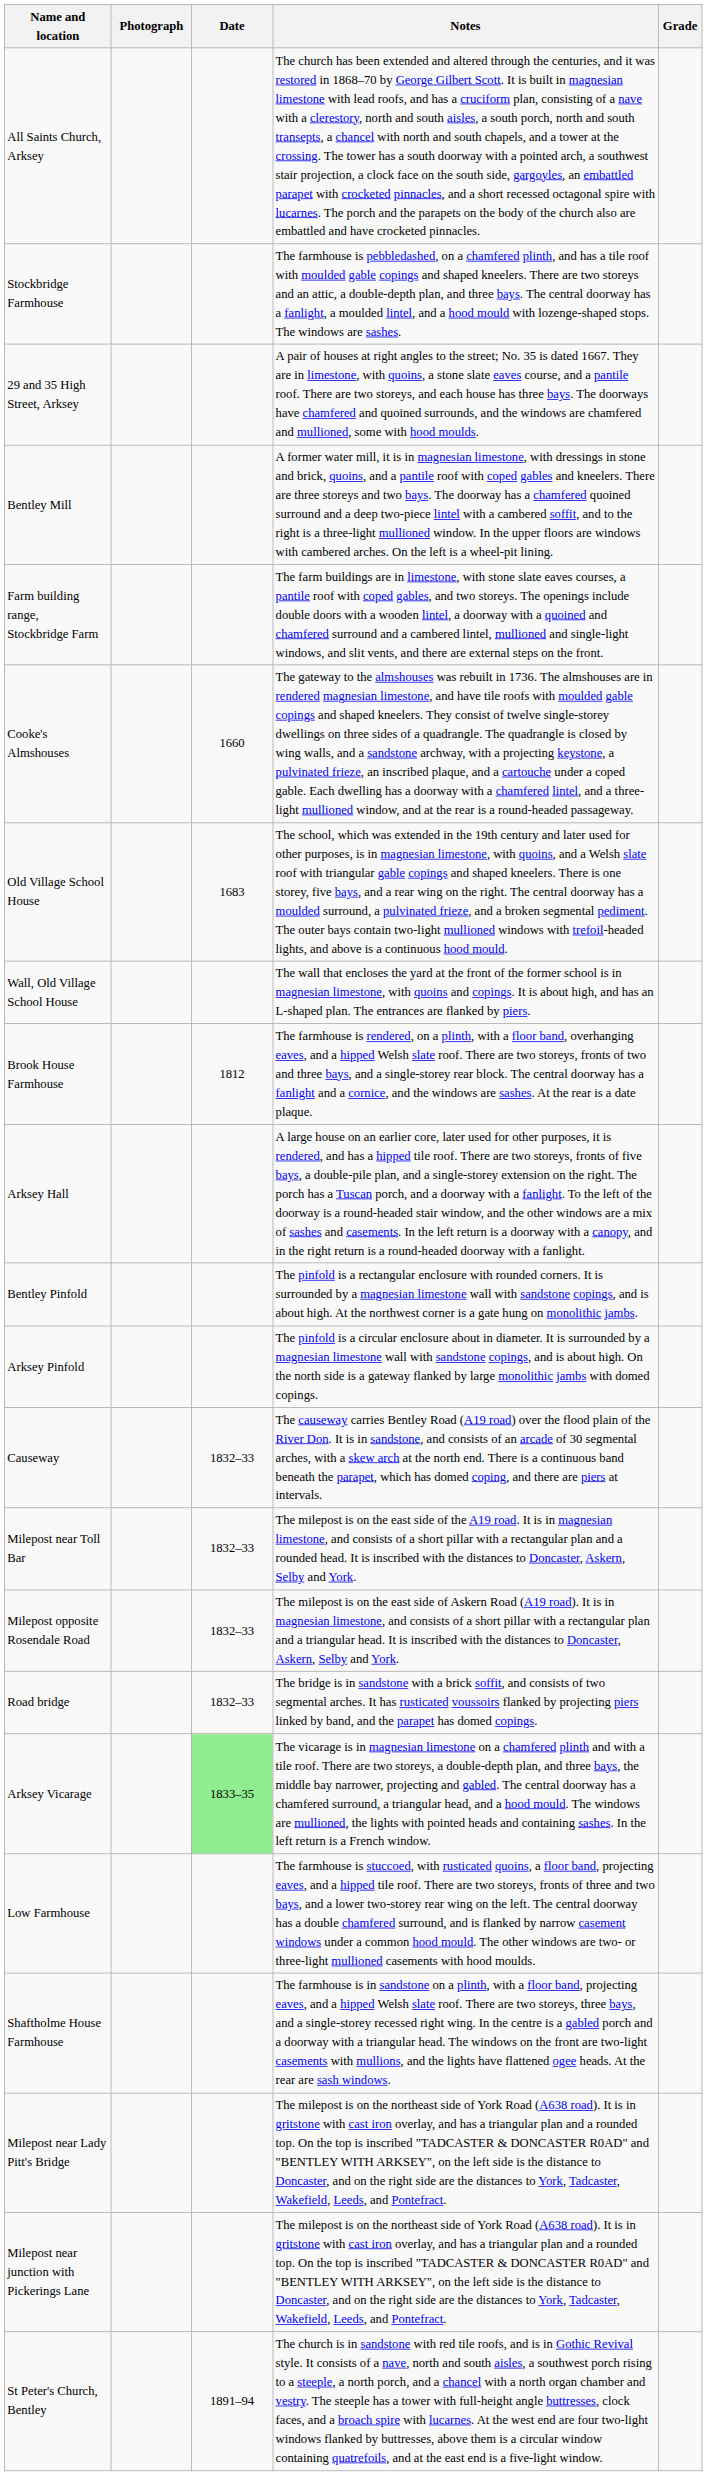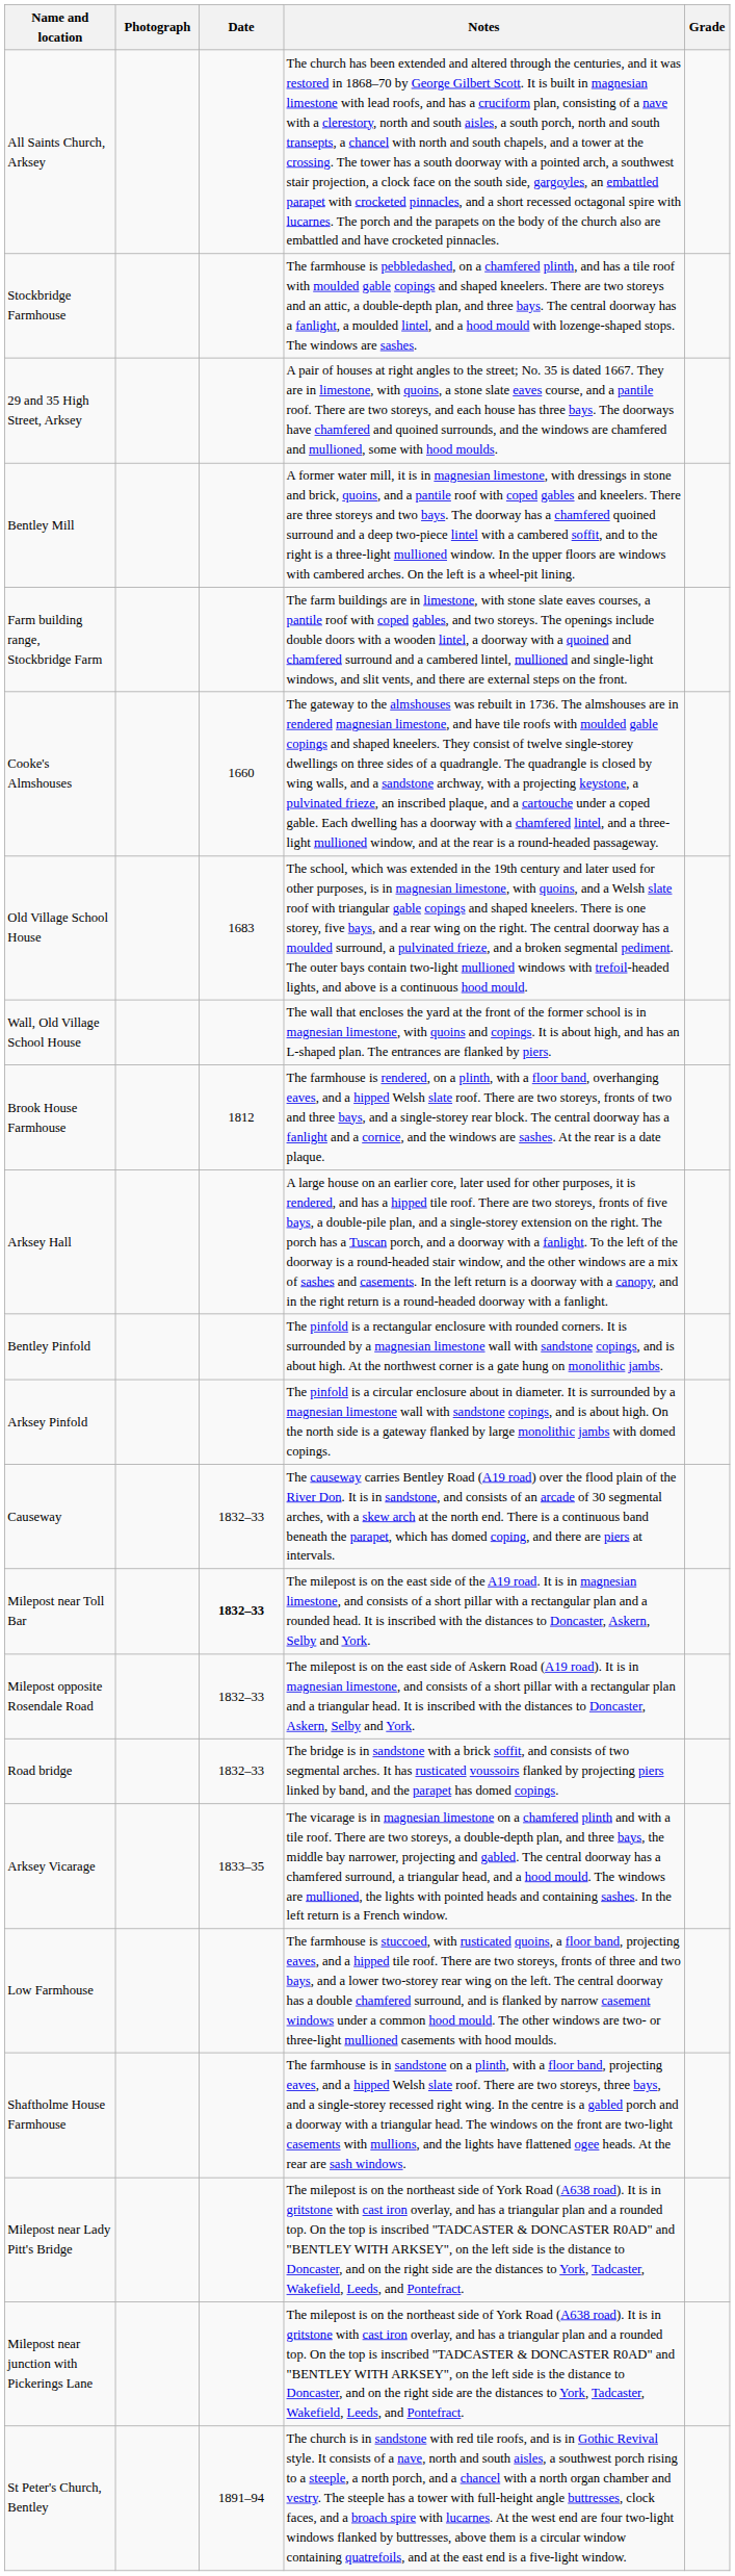Milepost near Toll Bar | Date: normal -> bold
Arksey Vicarage | Date: lightgreen background -> no background
